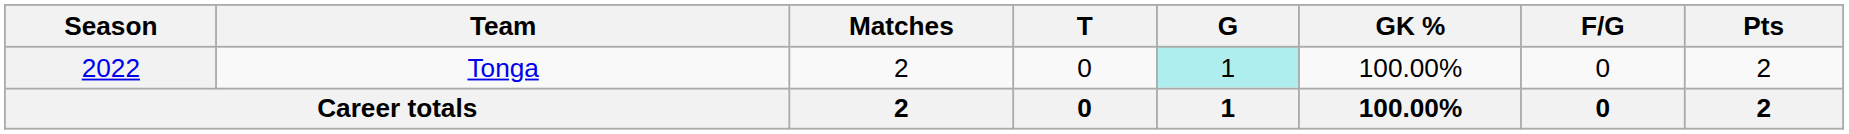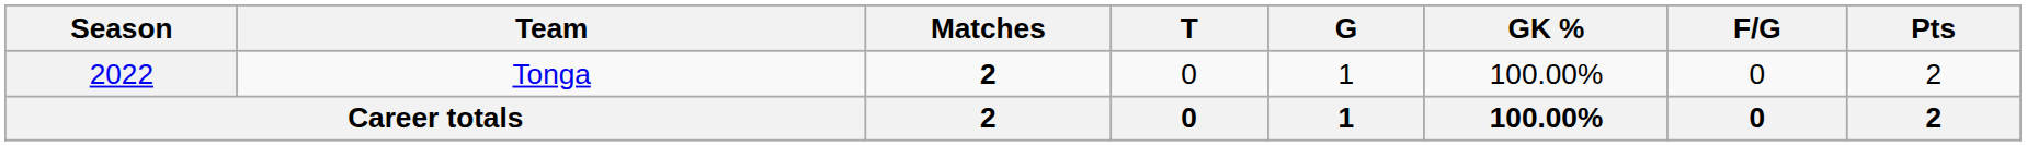2022 | Matches: normal -> bold
2022 | G: paleturquoise background -> no background
